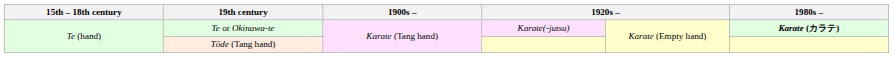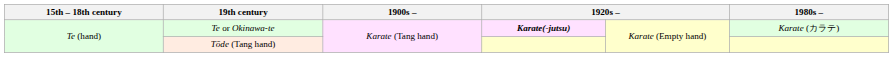Te or Okinawa-te | column 4: normal -> bold
Te or Okinawa-te | 1980s –: bold -> normal
